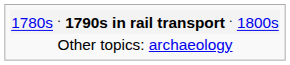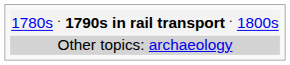row 2 | column 1: no background -> lightgrey background
